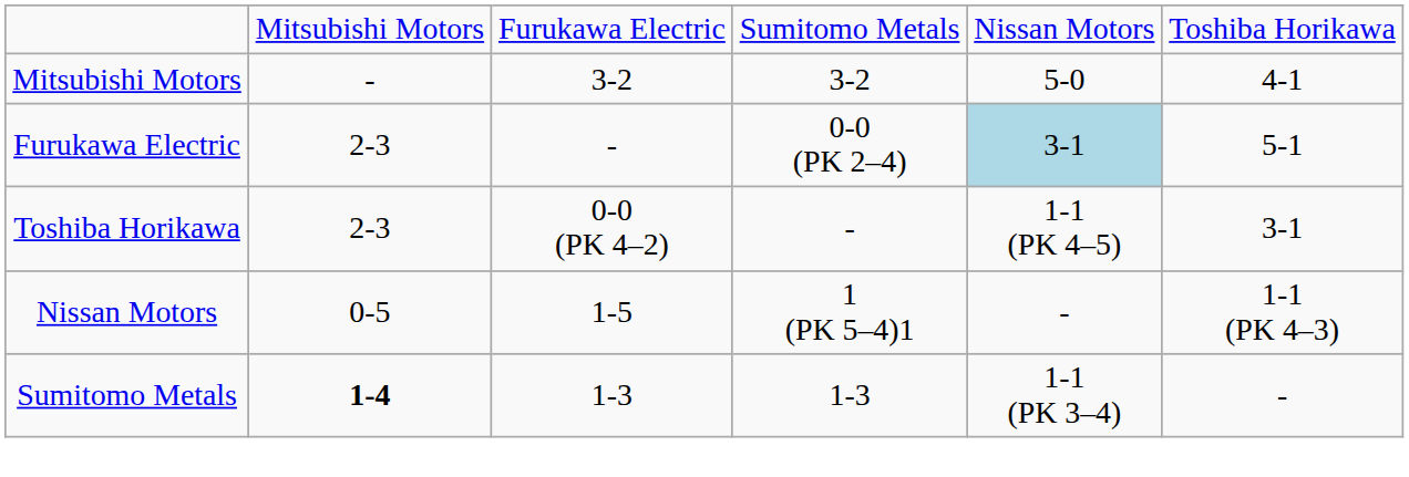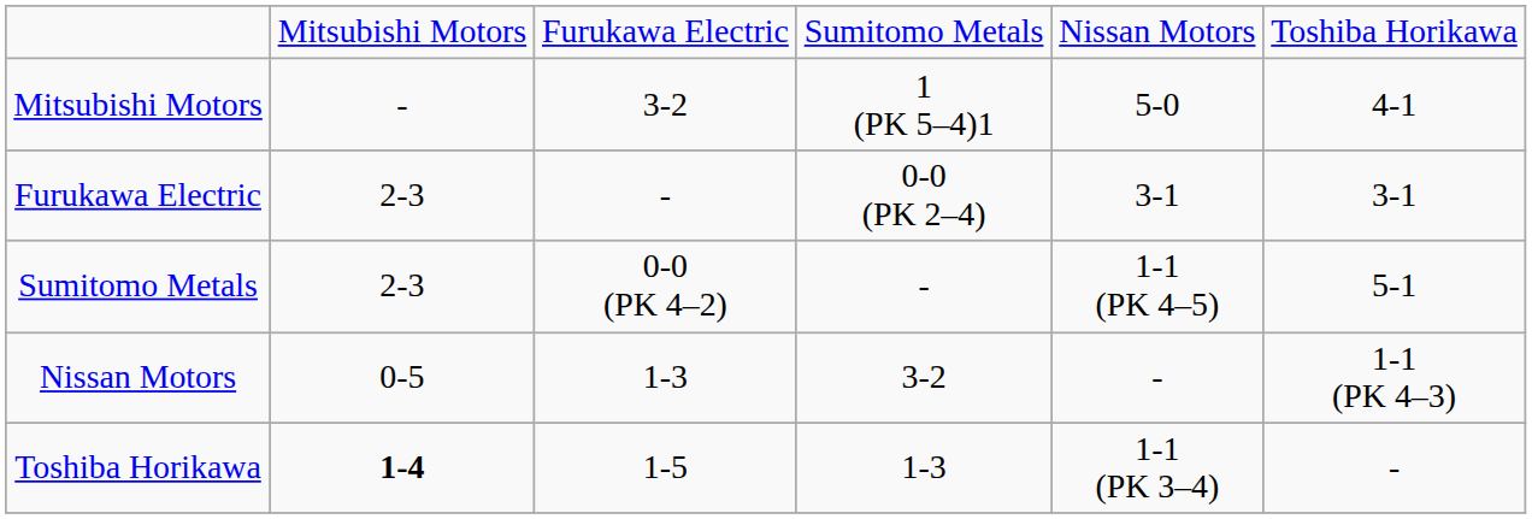row 2 | column 4: 3-2 -> 1 (PK 5–4)1
row 3 | column 5: lightblue background -> no background
row 3 | column 6: 5-1 -> 3-1
row 4 | column 1: Toshiba Horikawa -> Sumitomo Metals
row 4 | column 6: 3-1 -> 5-1
row 5 | column 3: 1-5 -> 1-3
row 5 | column 4: 1 (PK 5–4)1 -> 3-2
row 6 | column 1: Sumitomo Metals -> Toshiba Horikawa
row 6 | column 3: 1-3 -> 1-5
